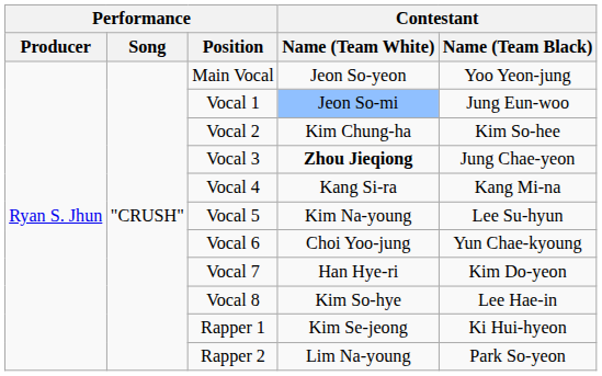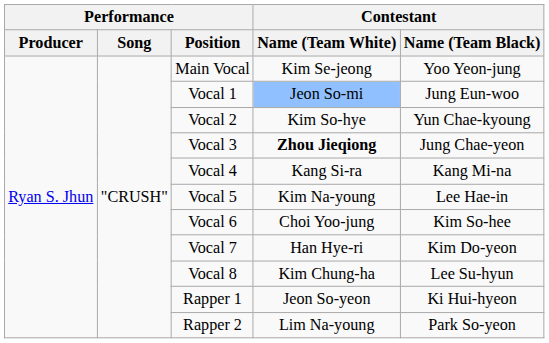Main Vocal | Contestant / Name (Team White): Jeon So-yeon -> Kim Se-jeong
Vocal 2 | Contestant / Name (Team White): Kim Chung-ha -> Kim So-hye
Vocal 2 | Contestant / Name (Team Black): Kim So-hee -> Yun Chae-kyoung
Vocal 5 | Contestant / Name (Team Black): Lee Su-hyun -> Lee Hae-in
Vocal 6 | Contestant / Name (Team Black): Yun Chae-kyoung -> Kim So-hee
Vocal 8 | Contestant / Name (Team White): Kim So-hye -> Kim Chung-ha
Vocal 8 | Contestant / Name (Team Black): Lee Hae-in -> Lee Su-hyun
Rapper 1 | Contestant / Name (Team White): Kim Se-jeong -> Jeon So-yeon
